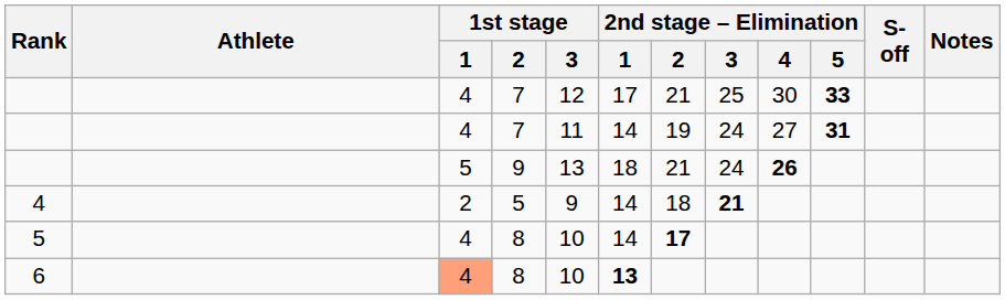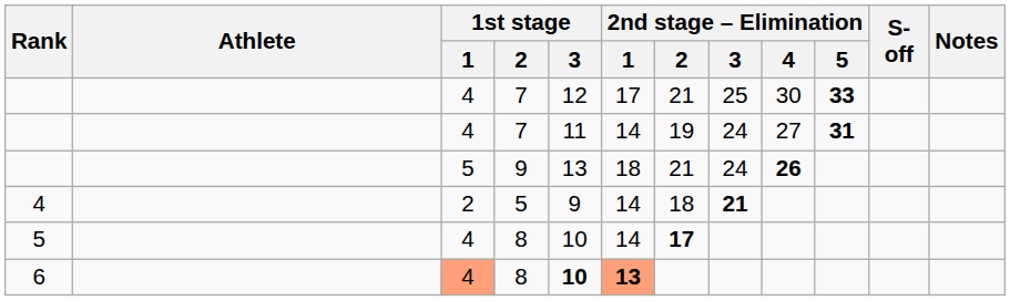6 | 1st stage / 3: normal -> bold
6 | 2nd stage – Elimination / 1: no background -> lightsalmon background
